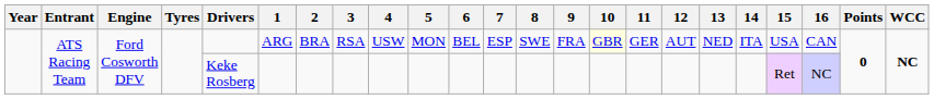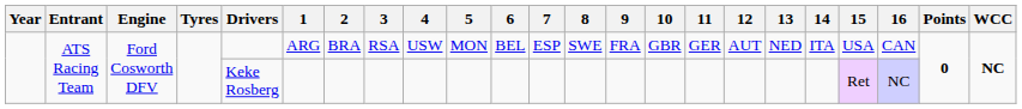row 2 | 10: lightyellow background -> no background
